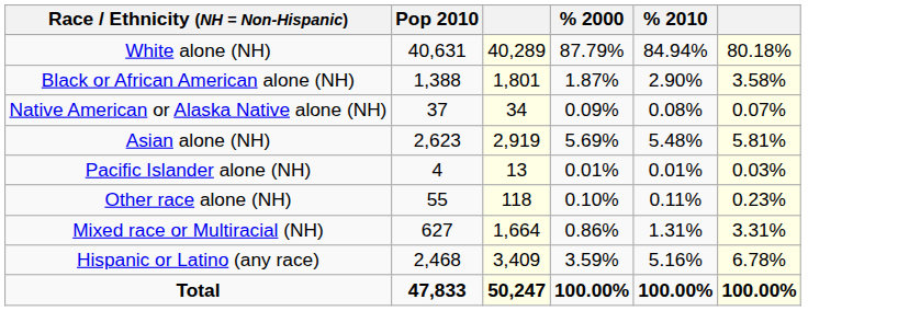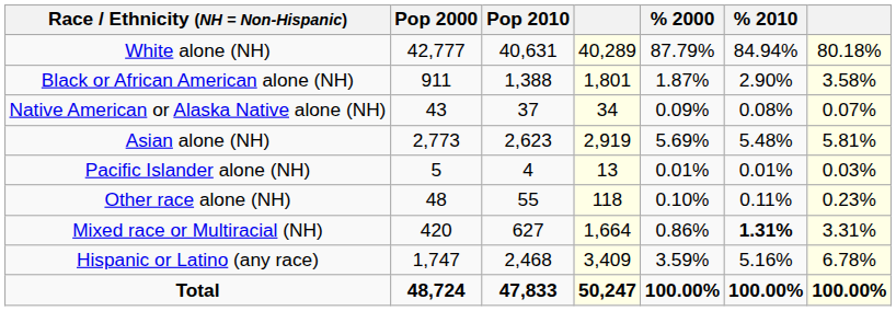+ column: Pop 2000 | 42,777 | 911 | 43 | 2,773 | 5 | 48 | 420 | 1,747 | 48,724
Mixed race or Multiracial (NH) | % 2010: normal -> bold
